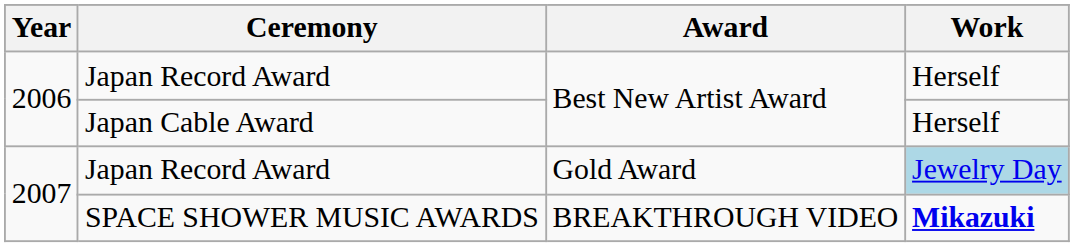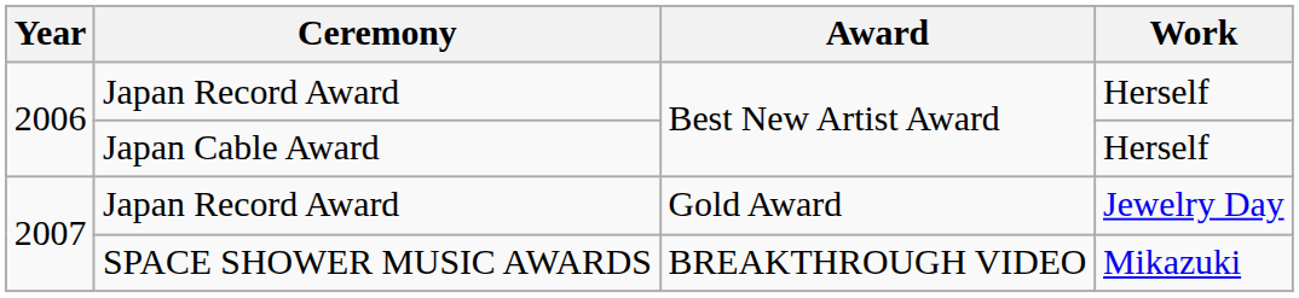Japan Record Award / Gold Award | Work: lightblue background -> no background
SPACE SHOWER MUSIC AWARDS | Work: bold -> normal
